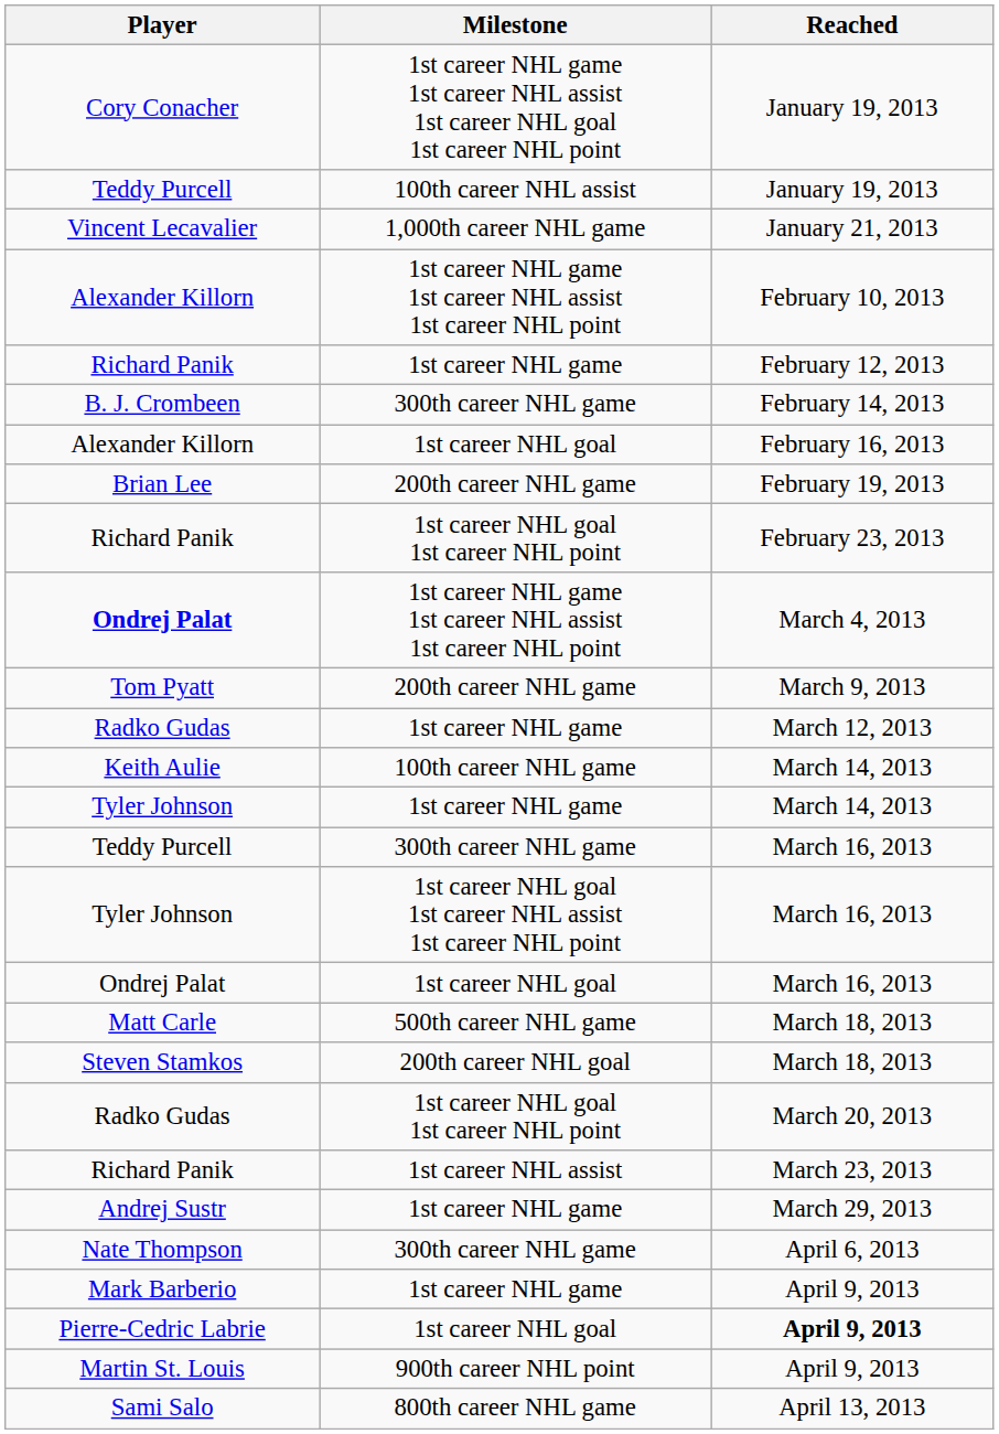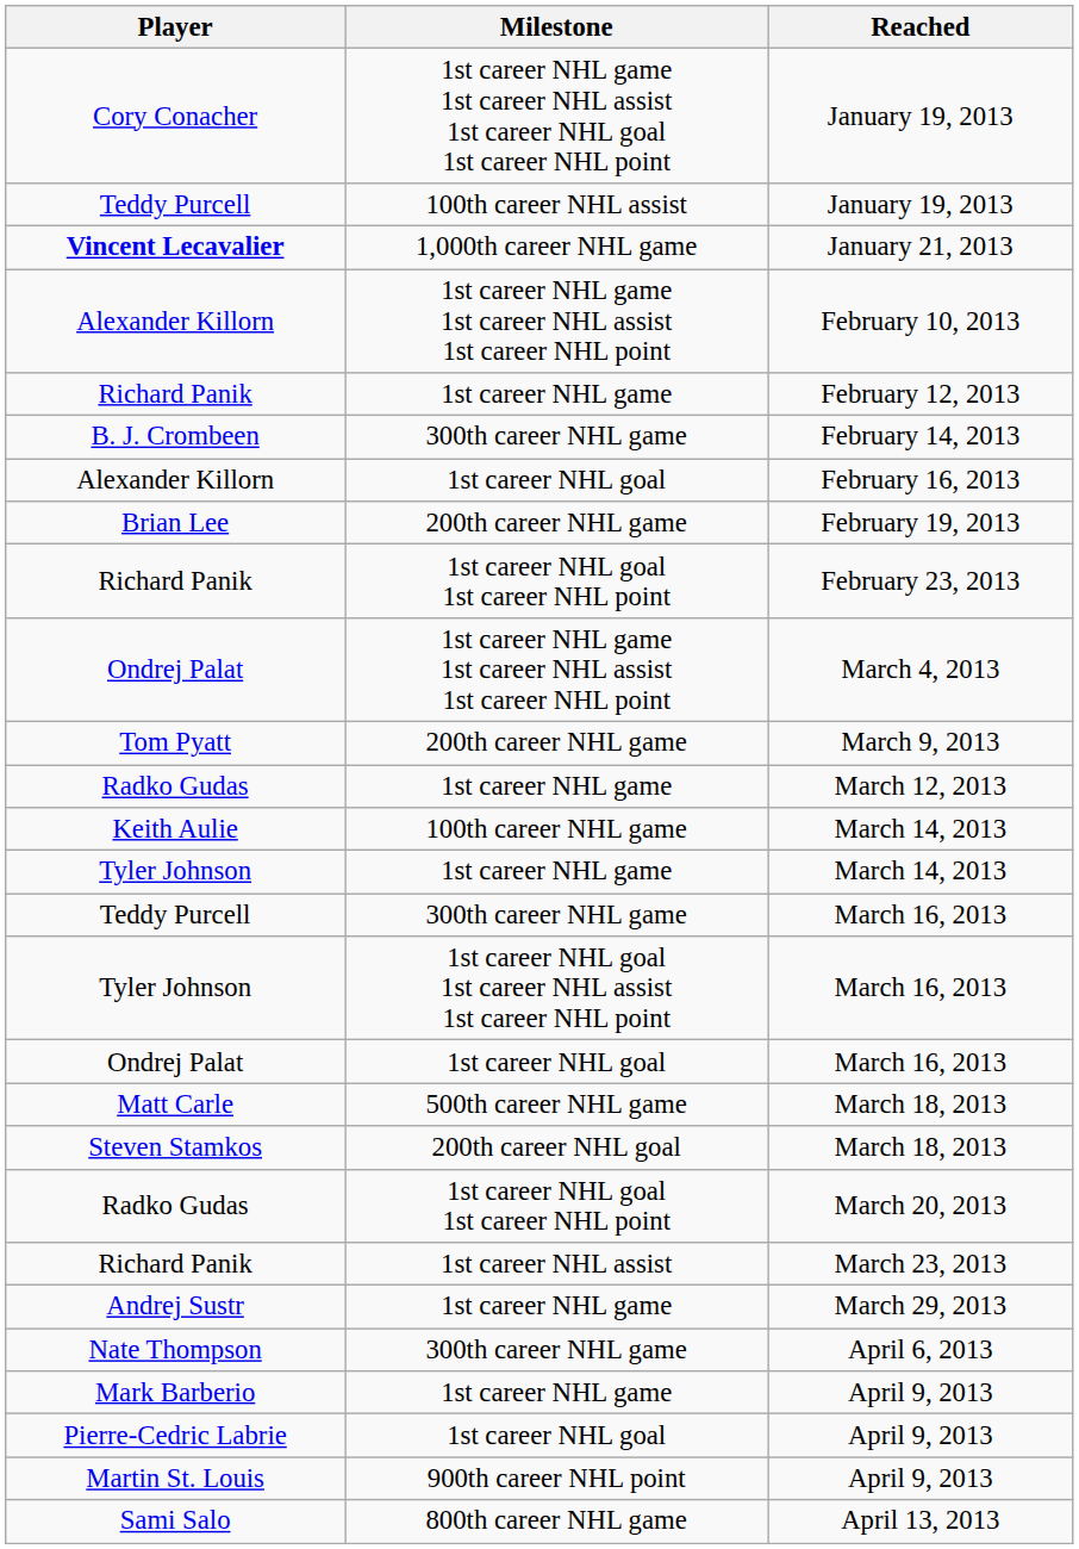row 4 | Player: normal -> bold
row 11 | Player: bold -> normal
row 26 | Reached: bold -> normal
